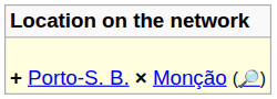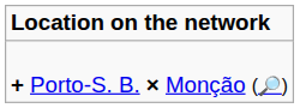row 2 | column 1: lightyellow background -> no background
